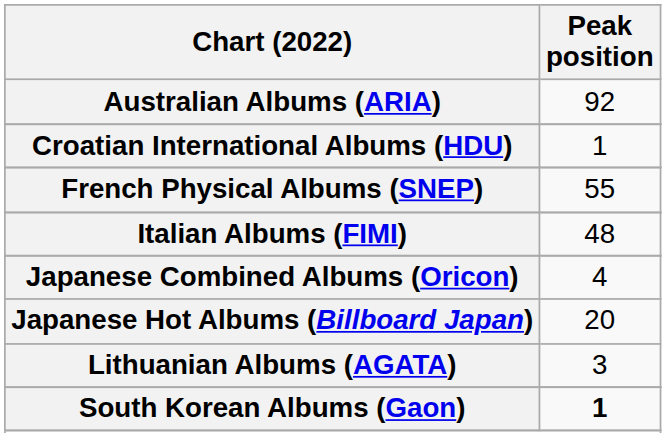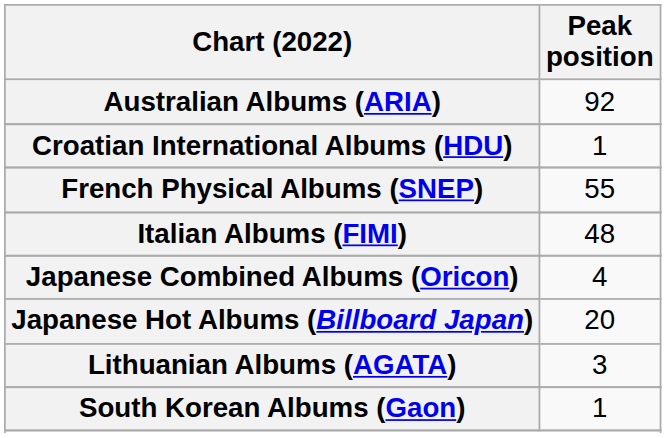South Korean Albums (Gaon) | Peak position: bold -> normal
